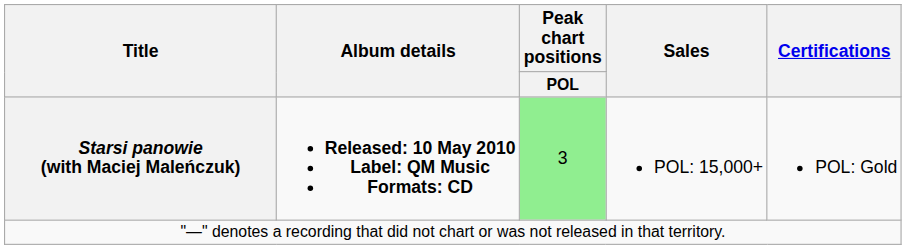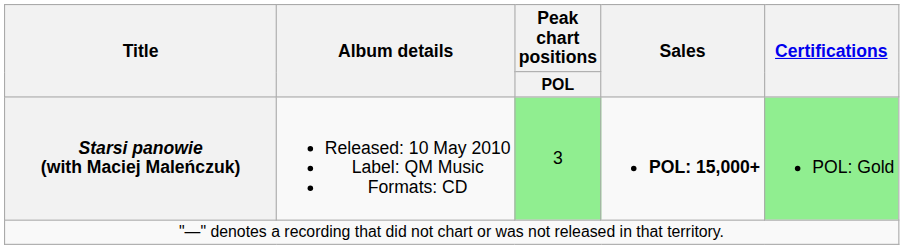Starsi panowie (with Maciej Maleńczuk) | Album details: bold -> normal
Starsi panowie (with Maciej Maleńczuk) | Sales: normal -> bold
Starsi panowie (with Maciej Maleńczuk) | Certifications: no background -> lightgreen background
